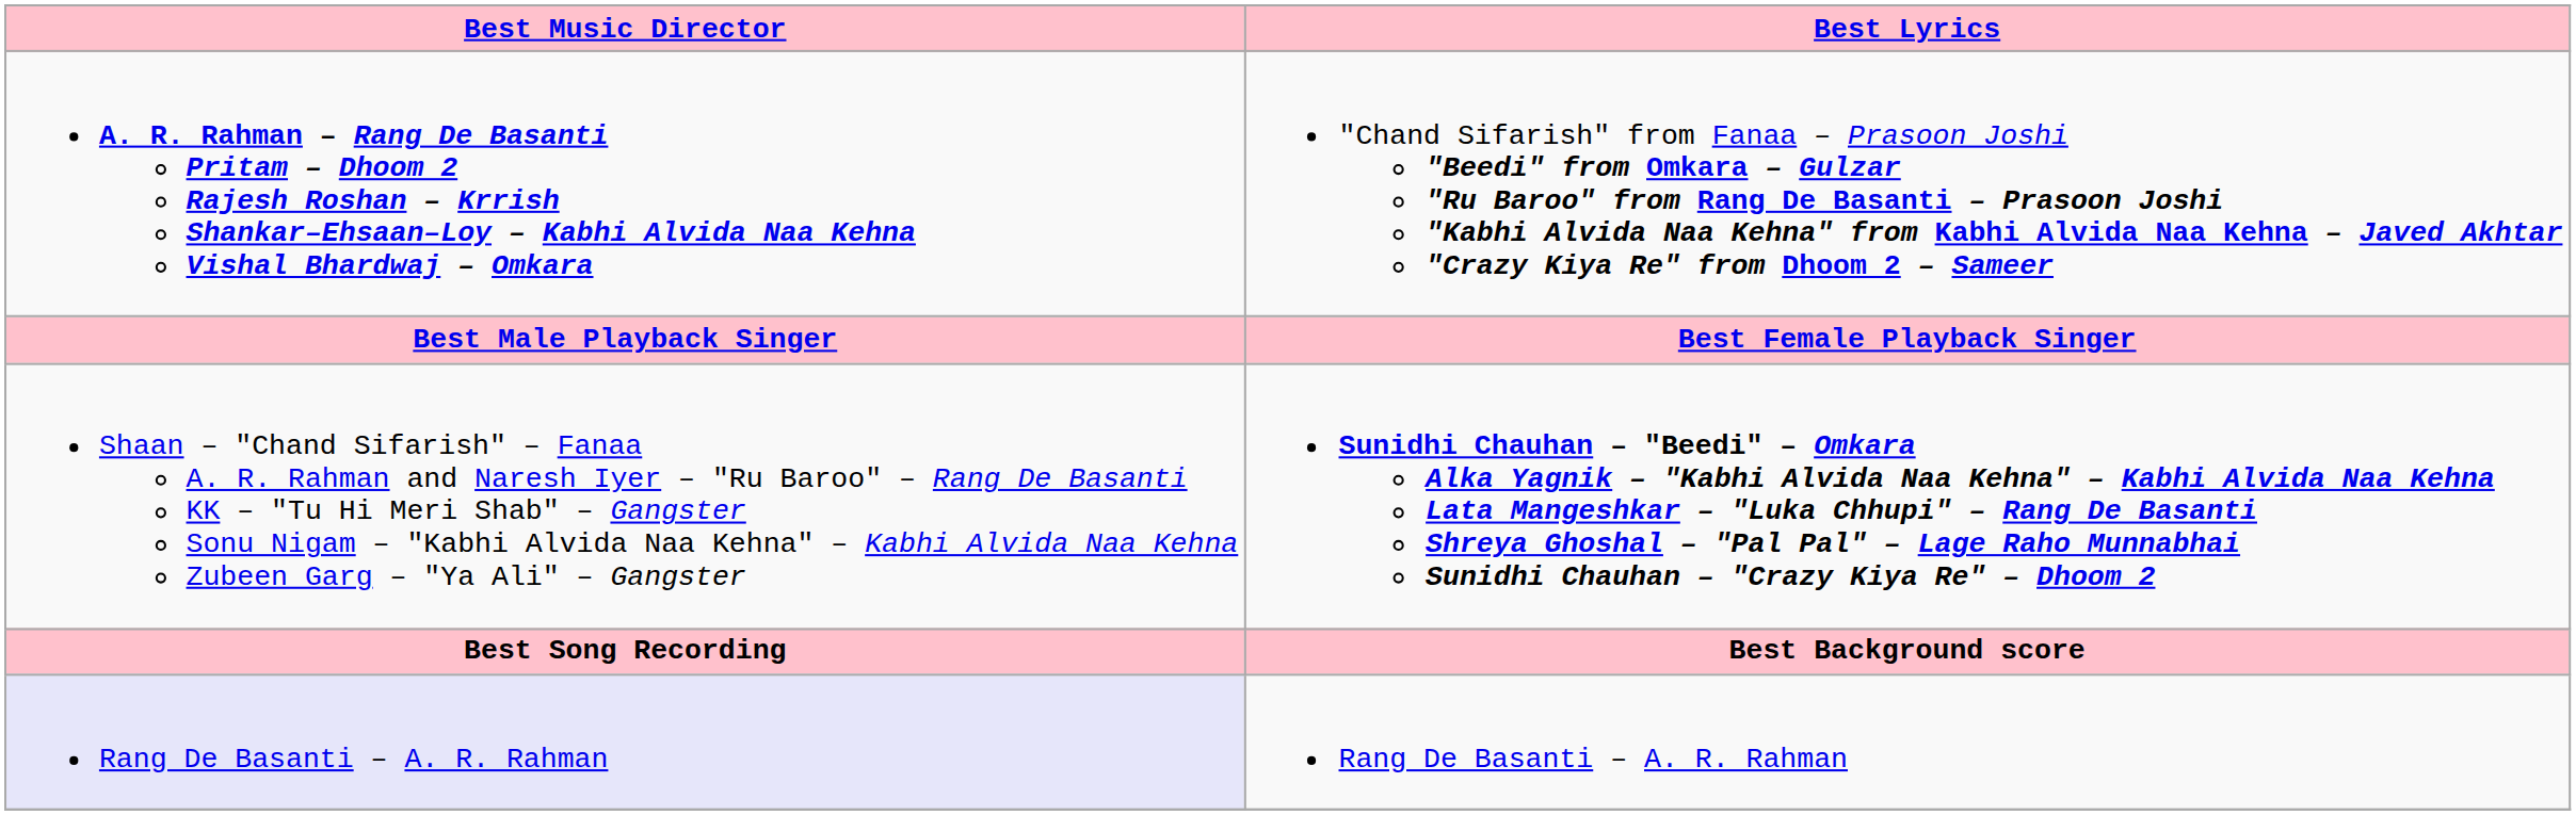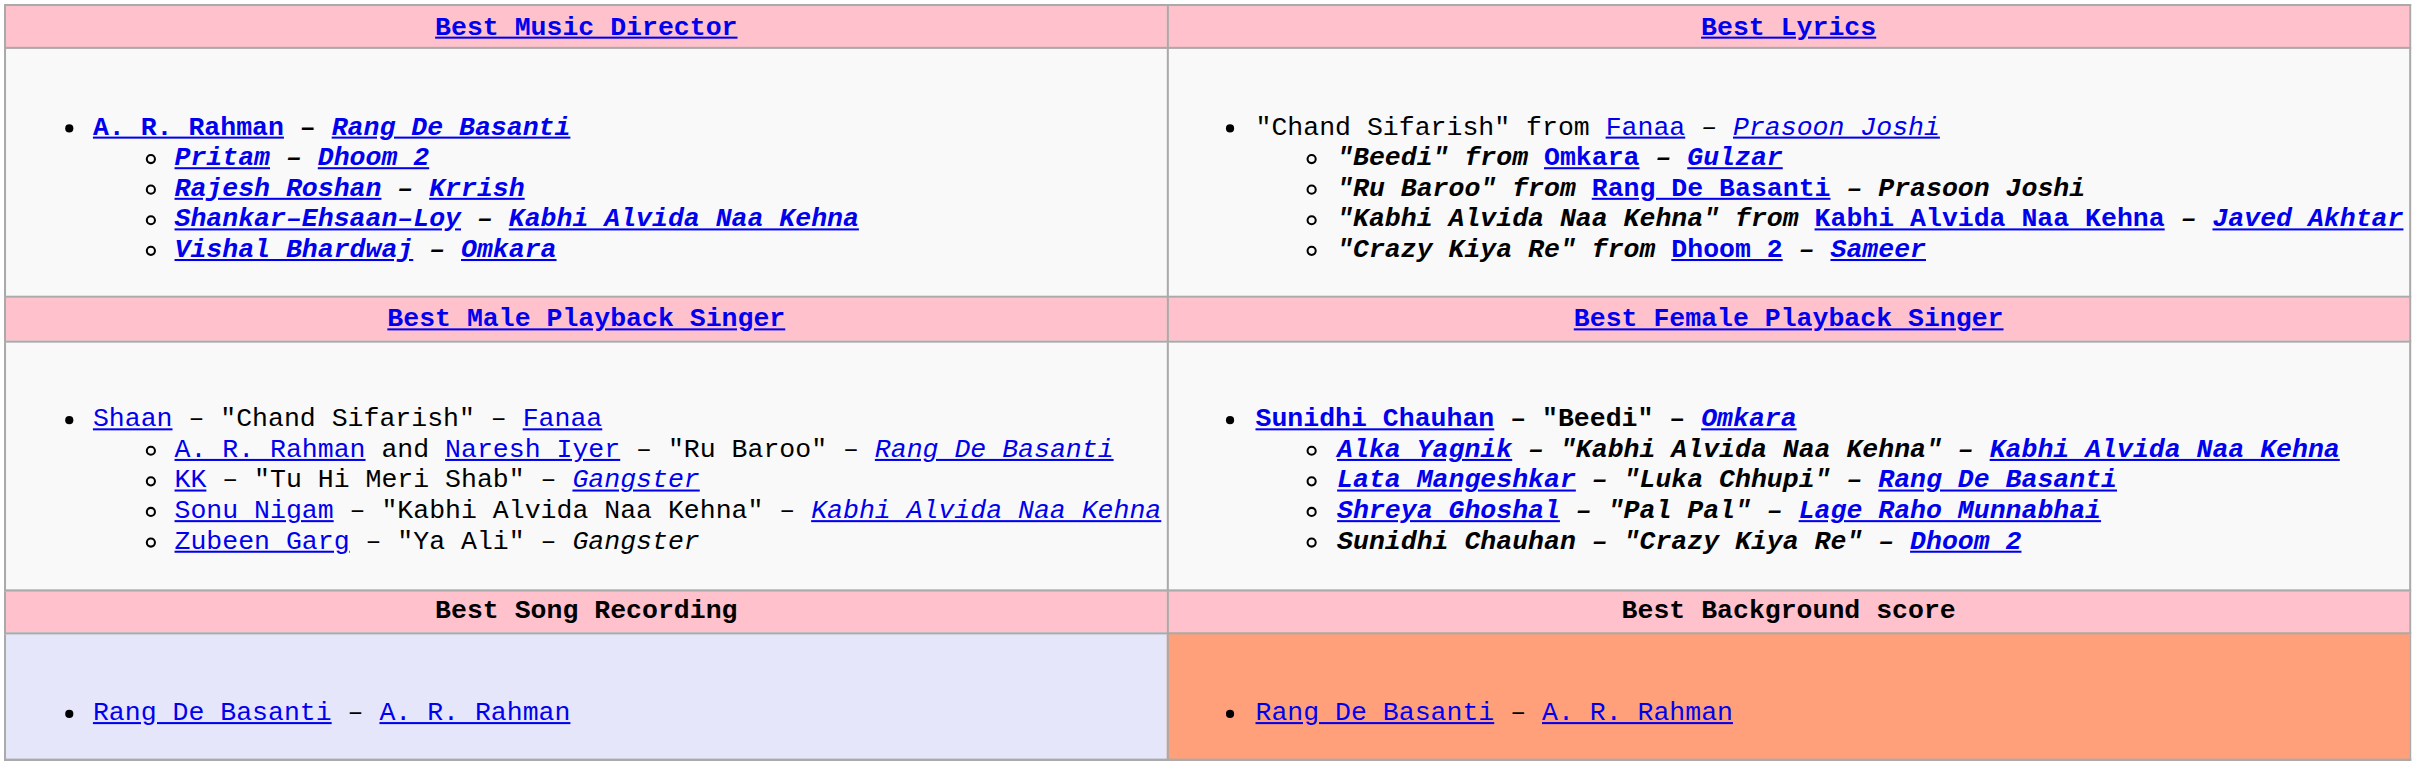row 6 | Best Lyrics: no background -> lightsalmon background
